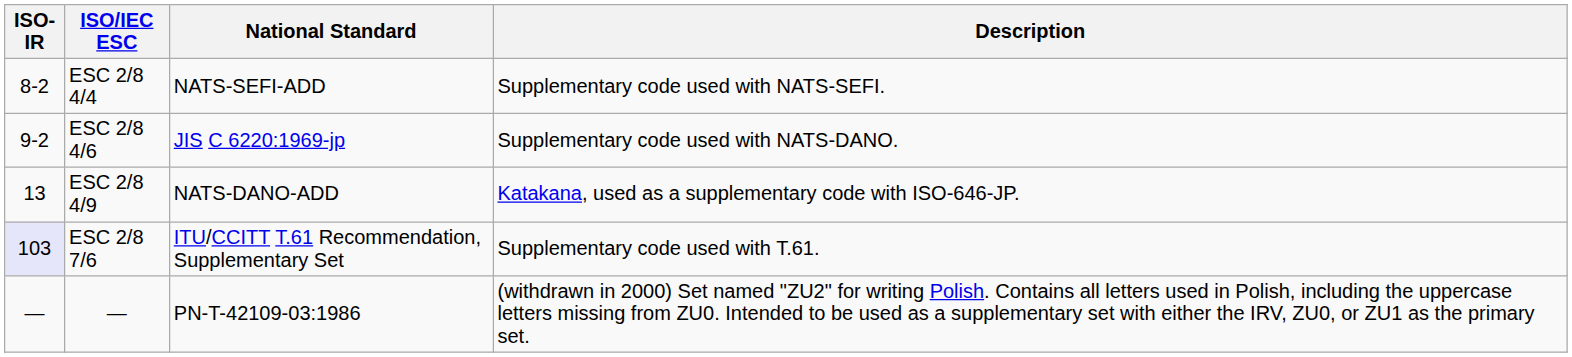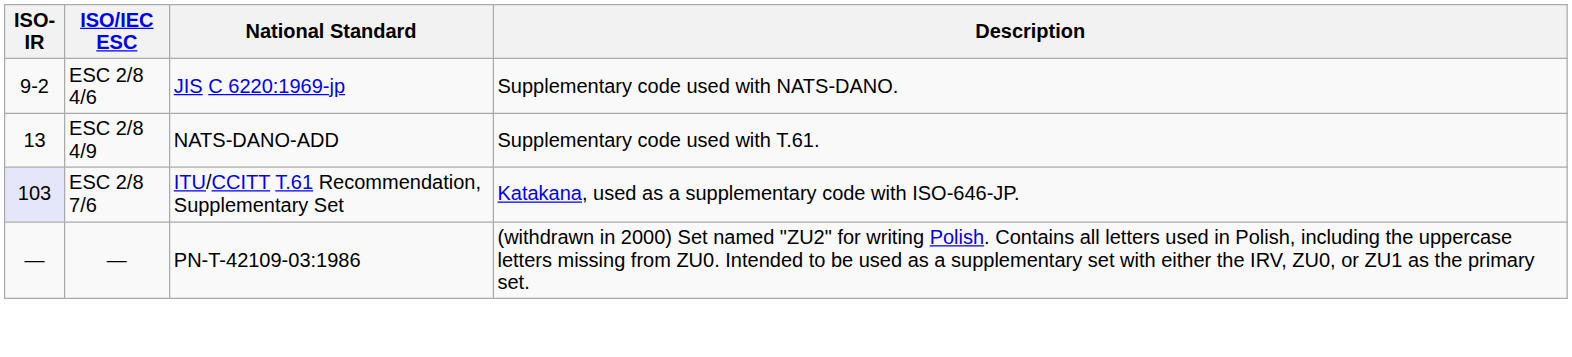- row: 8-2 | ESC 2/8 4/4 | NATS-SEFI-ADD | Supplementary code used with NATS-SEFI.
ESC 2/8 4/9 | Description: Katakana, used as a supplementary code with ISO-646-JP. -> Supplementary code used with T.61.
ESC 2/8 7/6 | Description: Supplementary code used with T.61. -> Katakana, used as a supplementary code with ISO-646-JP.
